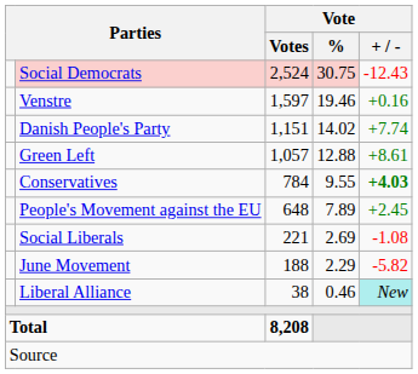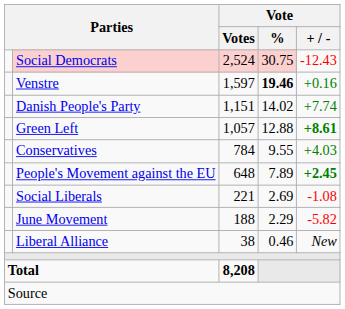Venstre | Vote / %: normal -> bold
Green Left | Vote / + / -: normal -> bold
Conservatives | Vote / + / -: bold -> normal
People's Movement against the EU | Vote / + / -: normal -> bold
Liberal Alliance | Vote / + / -: paleturquoise background -> no background
